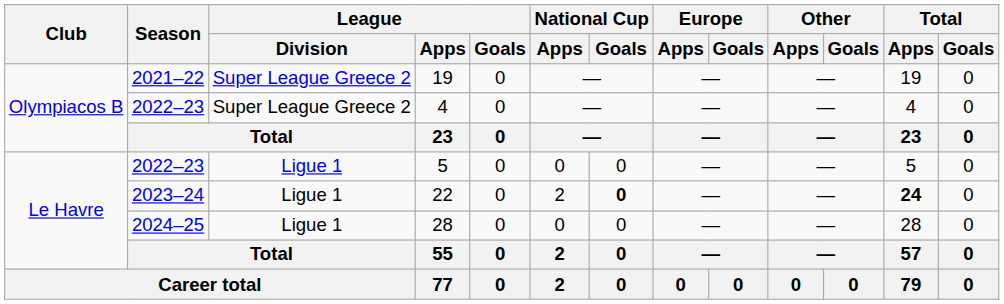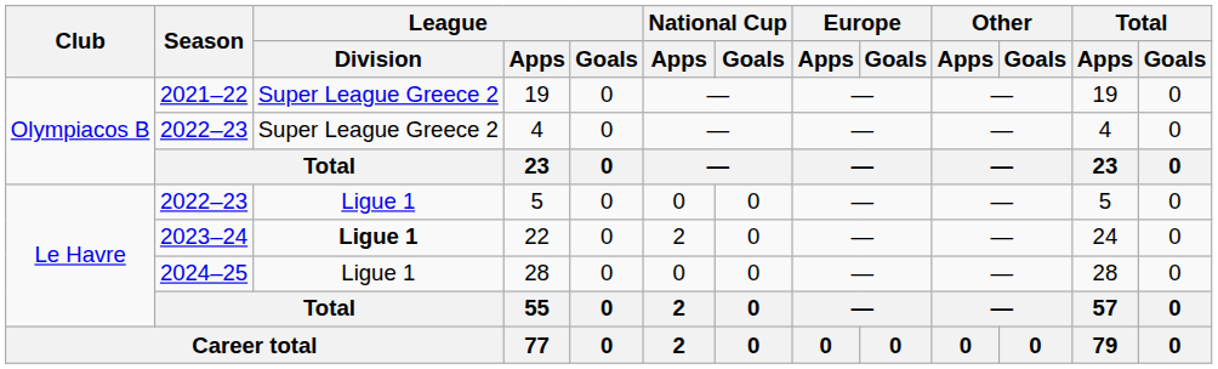22 | League / Division: normal -> bold
22 | National Cup / Goals: bold -> normal
22 | Total / Apps: bold -> normal
